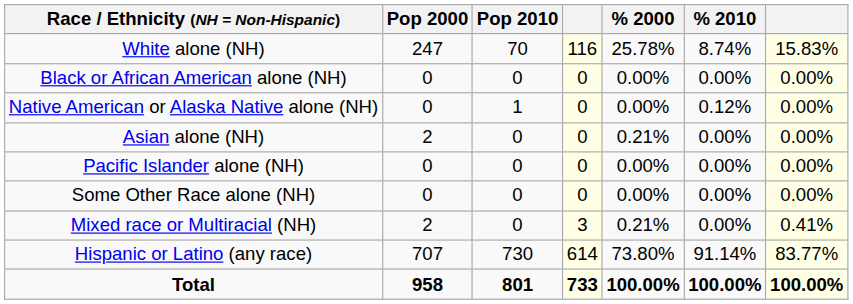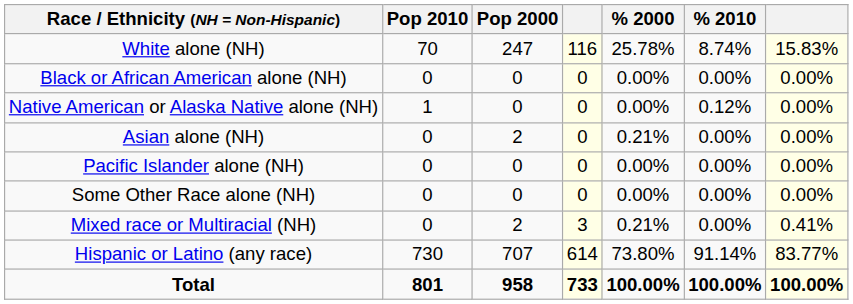columns swapped: Pop 2000 <-> Pop 2010
